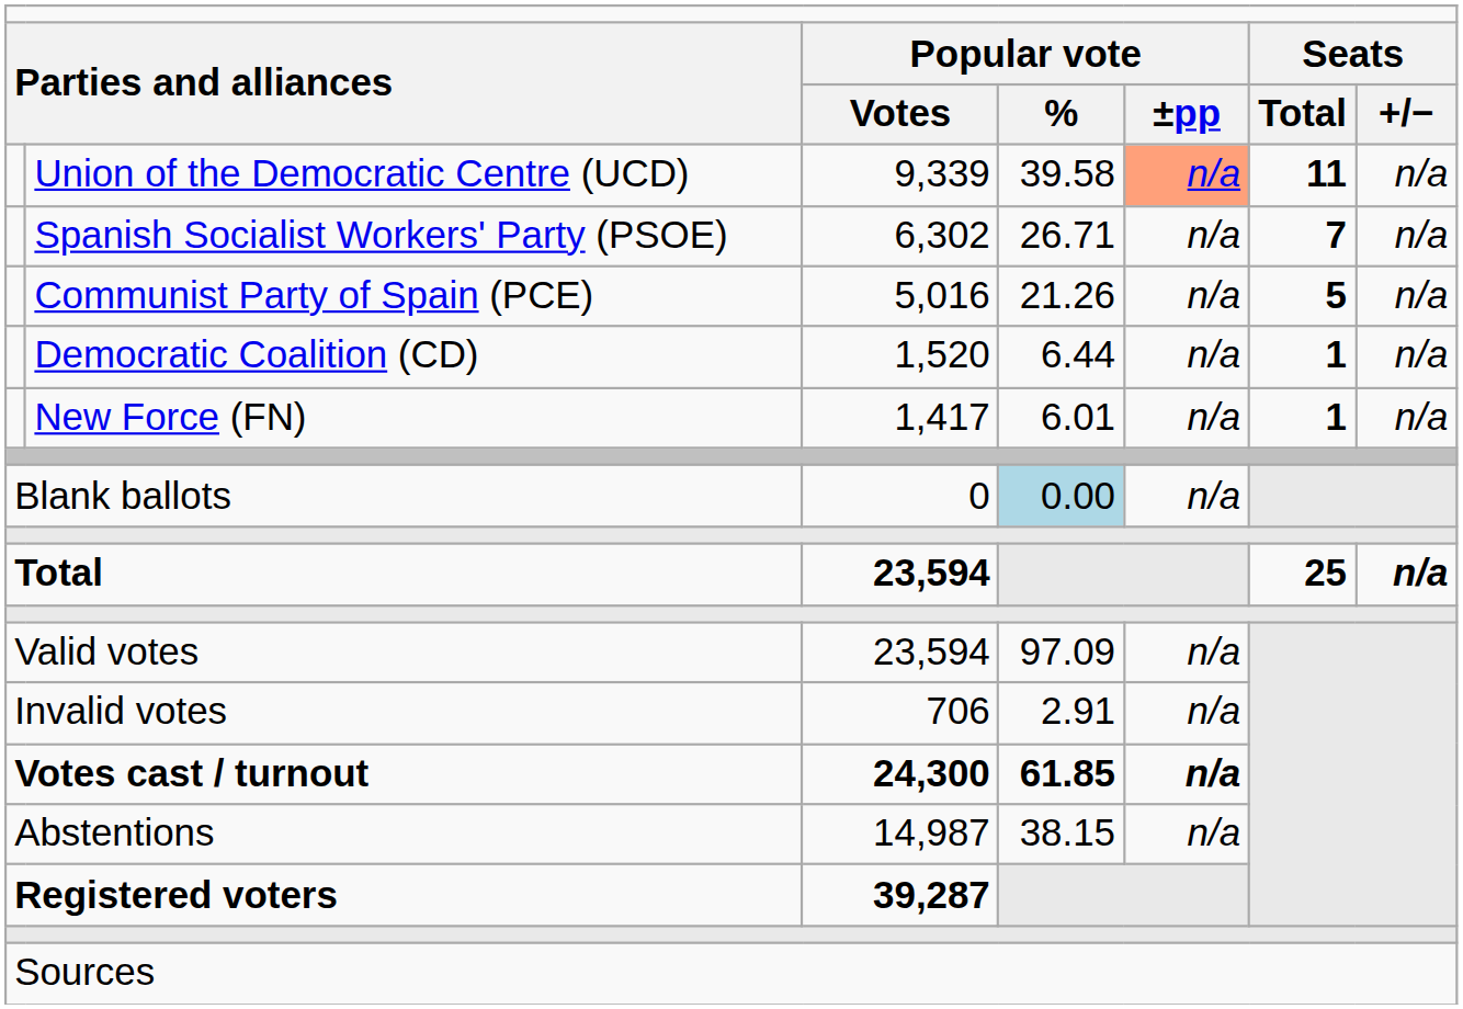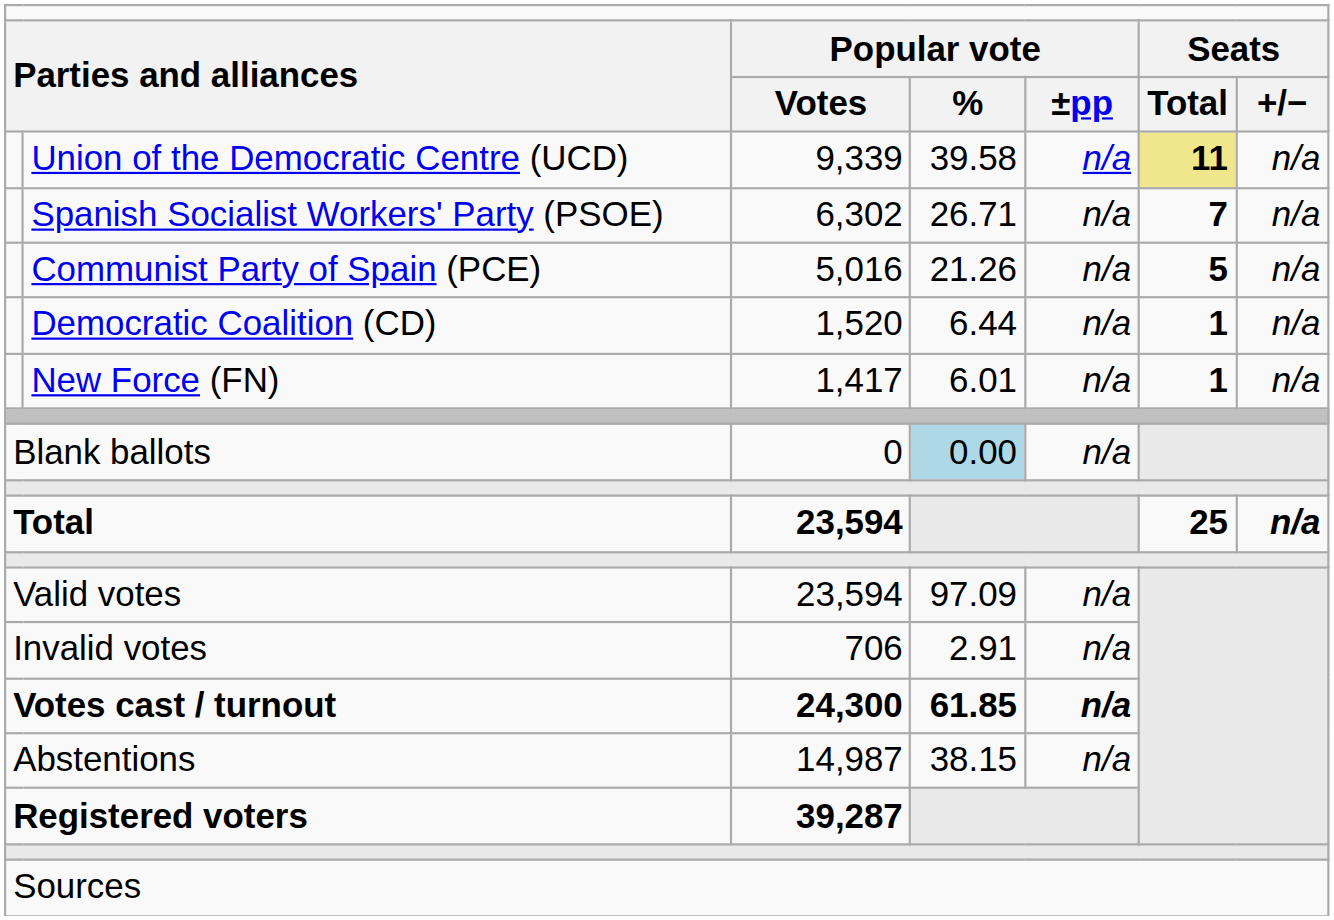Union of the Democratic Centre (UCD) | column 5: lightsalmon background -> no background
Union of the Democratic Centre (UCD) | column 6: no background -> khaki background
